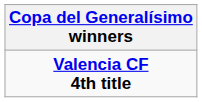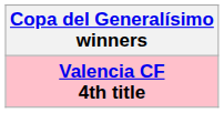row 2 | column 1: no background -> pink background
